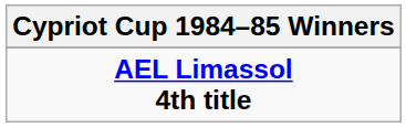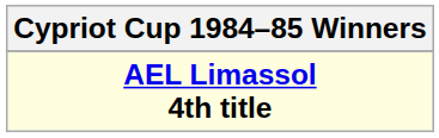row 2 | column 1: no background -> lightyellow background
